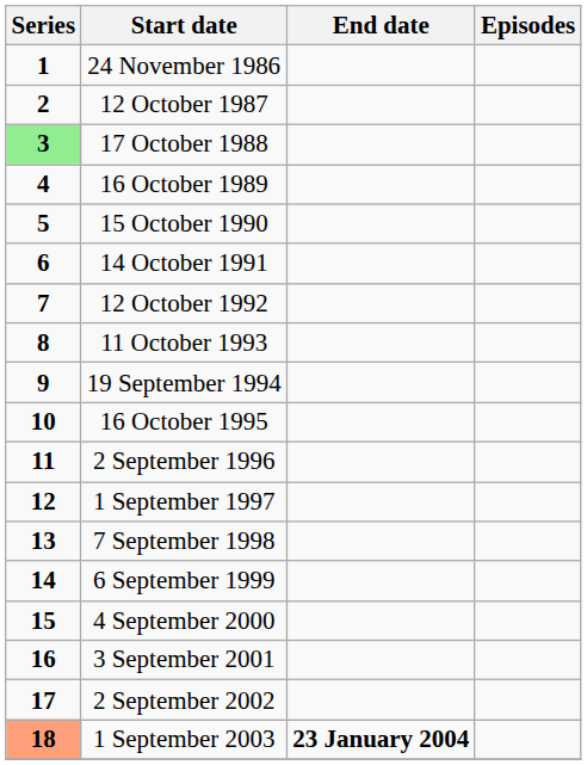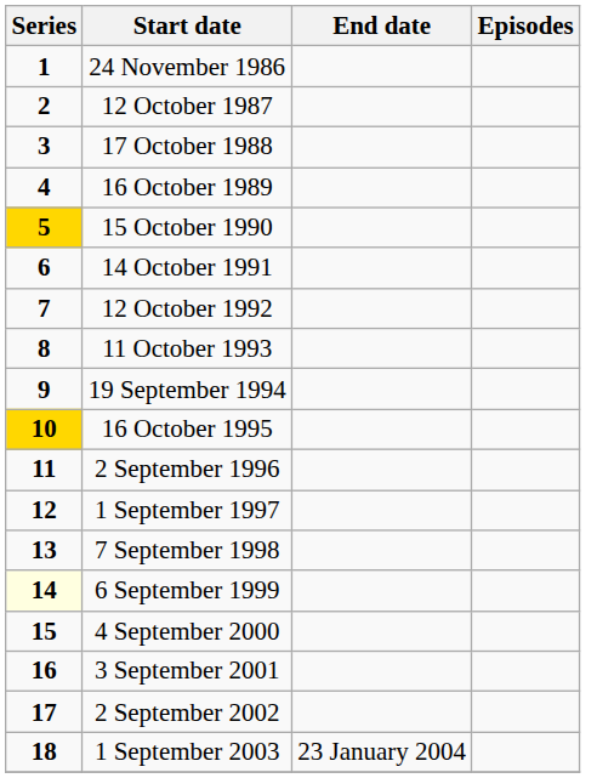17 October 1988 | Series: lightgreen background -> no background
15 October 1990 | Series: no background -> gold background
16 October 1995 | Series: no background -> gold background
6 September 1999 | Series: no background -> lightyellow background
1 September 2003 | Series: lightsalmon background -> no background
1 September 2003 | End date: bold -> normal
